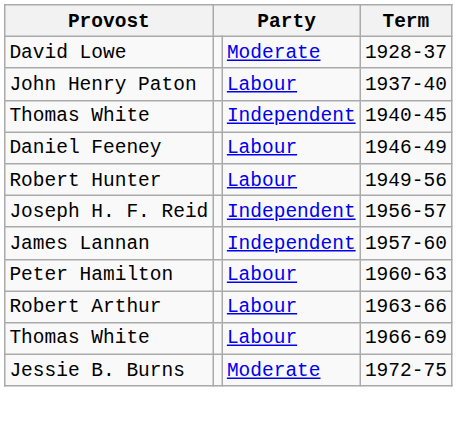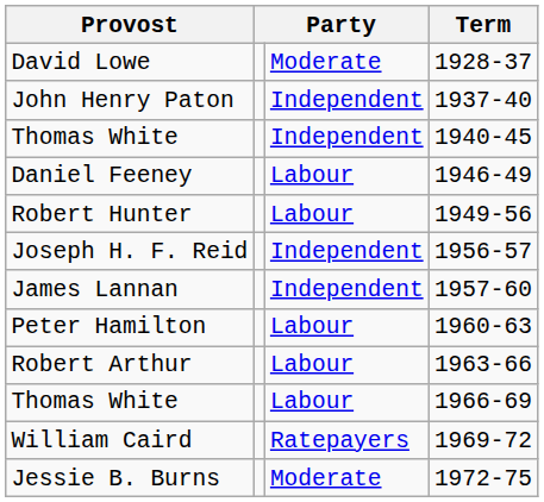John Henry Paton | column 3: Labour -> Independent
+ row: William Caird | Ratepayers | 1969-72
